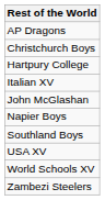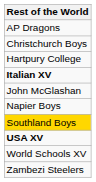row 5 | column 1: normal -> bold
row 8 | column 1: no background -> gold background
row 9 | column 1: normal -> bold
